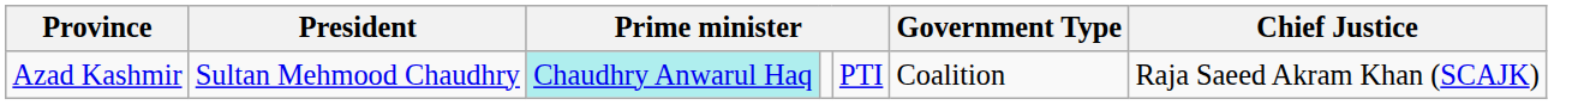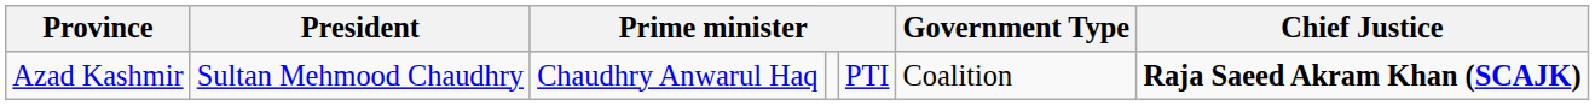Azad Kashmir | column 3: paleturquoise background -> no background
Azad Kashmir | Chief Justice: normal -> bold
